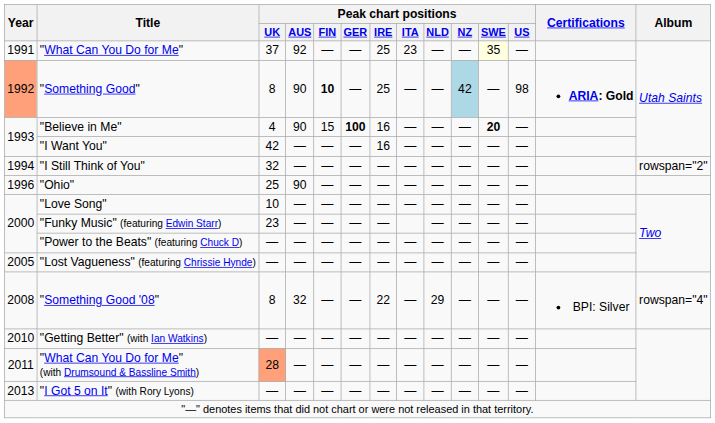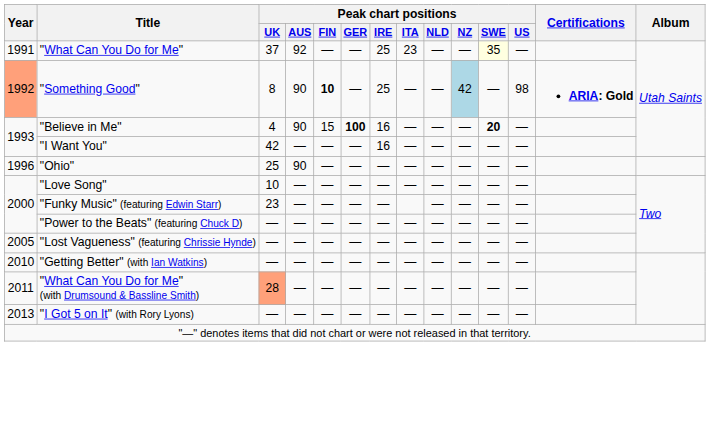- row: 1994 | "I Still Think of You" | 32 | — | — | — | — | — | — | — | — | — | rowspan="2"
- row: 2008 | "Something Good '08" | 8 | 32 | — | — | 22 | — | 29 | — | — | — | BPI: Silver | rowspan="4"
